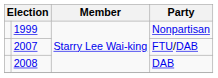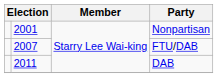Nonpartisan | column 2: 1999 -> 2001
DAB | column 2: 2008 -> 2011
